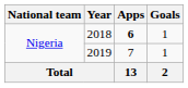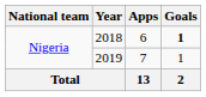2018 | Apps: bold -> normal
2018 | Goals: normal -> bold
